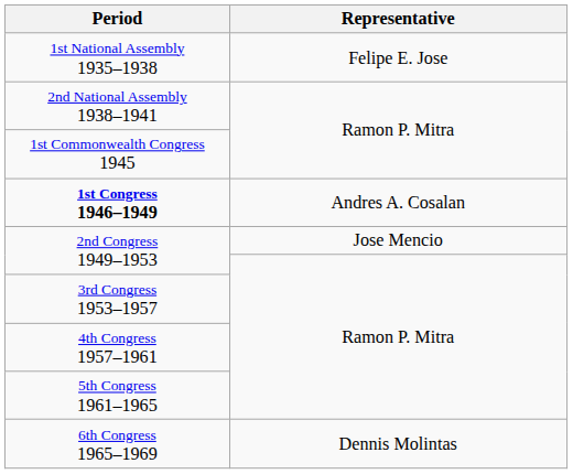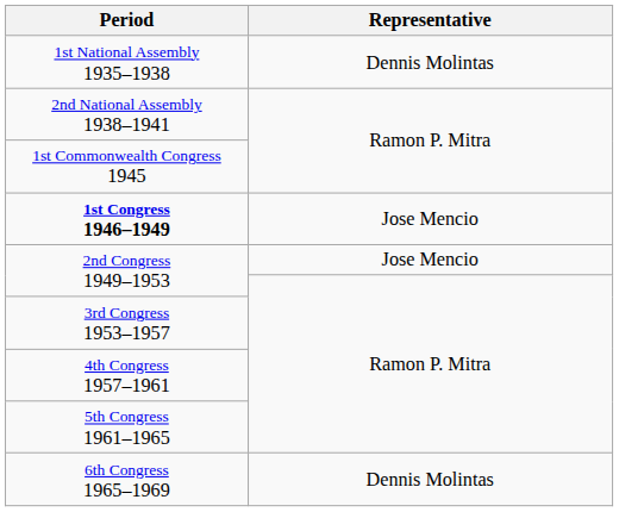row 2 | Representative: Felipe E. Jose -> Dennis Molintas
row 5 | Representative: Andres A. Cosalan -> Jose Mencio
